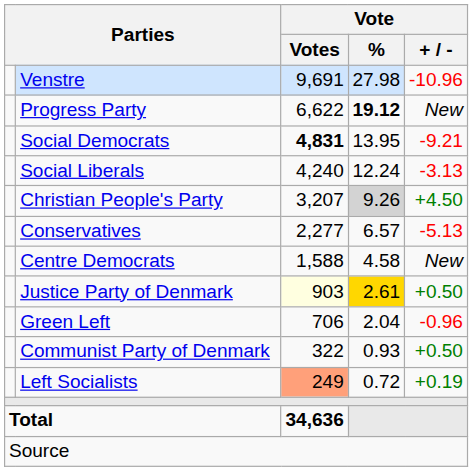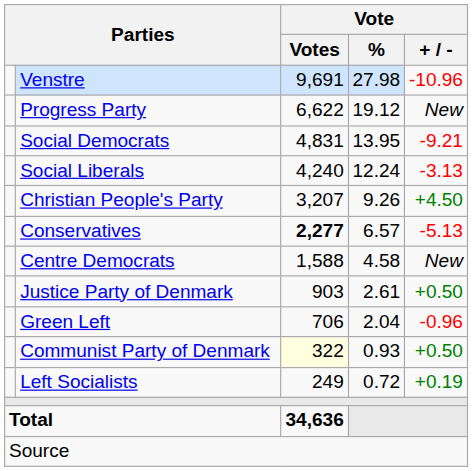Progress Party | Vote / %: bold -> normal
Social Democrats | Vote / Votes: bold -> normal
Christian People's Party | Vote / %: lightgrey background -> no background
Conservatives | Vote / Votes: normal -> bold
Justice Party of Denmark | Vote / Votes: lightyellow background -> no background
Justice Party of Denmark | Vote / %: gold background -> no background
Communist Party of Denmark | Vote / Votes: no background -> lightyellow background
Left Socialists | Vote / Votes: lightsalmon background -> no background
